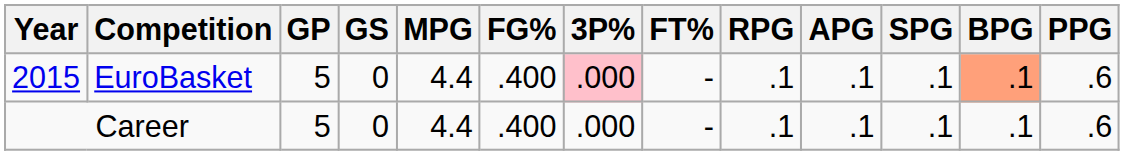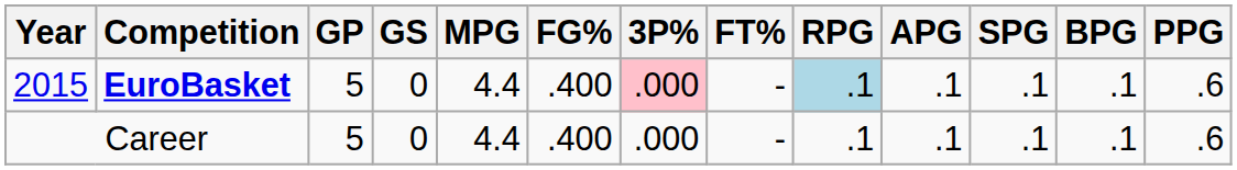2015 | Competition: normal -> bold
2015 | RPG: no background -> lightblue background
2015 | BPG: lightsalmon background -> no background
